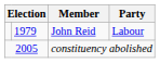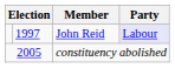John Reid | column 2: 1979 -> 1997
John Reid | Party: no background -> lavender background
